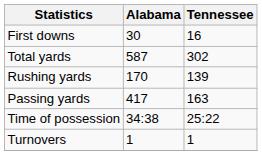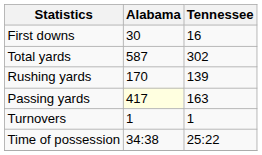Passing yards | Alabama: no background -> lightyellow background
rows swapped: Turnovers <-> Time of possession
